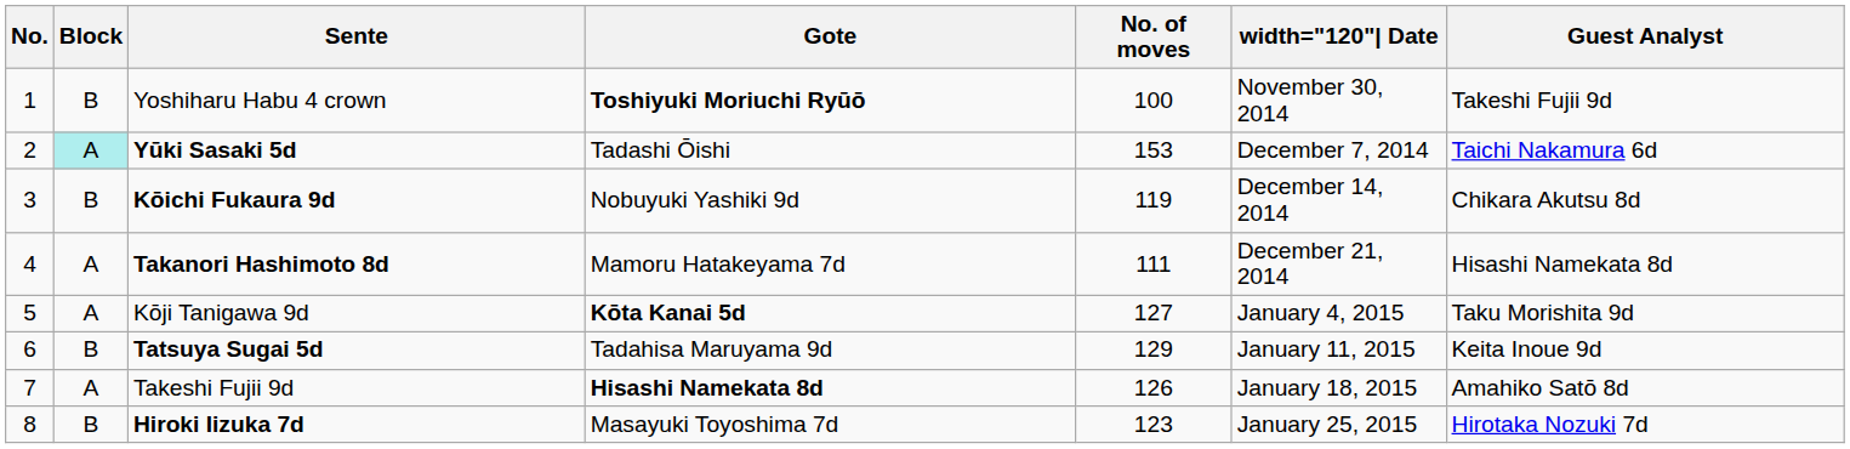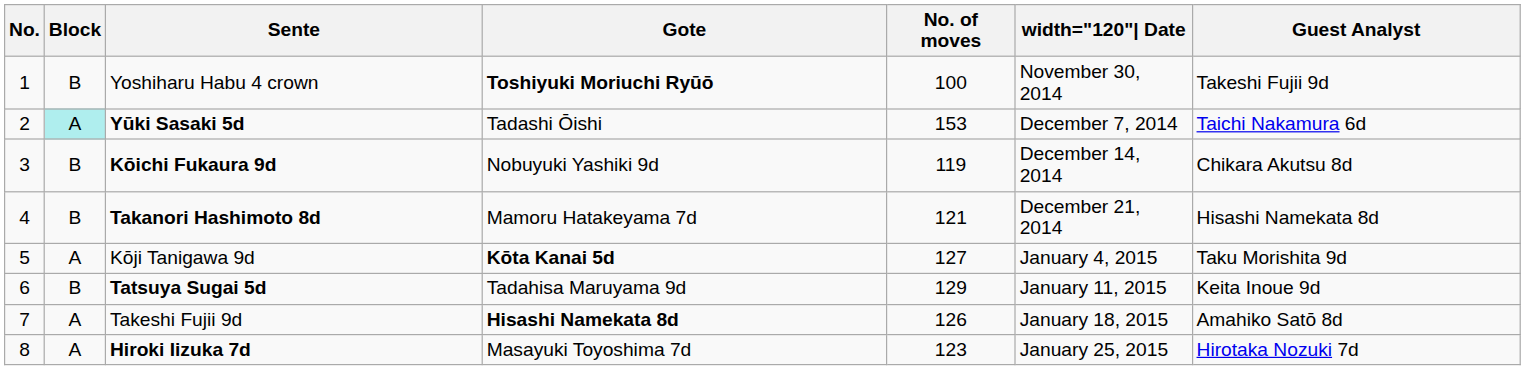Takanori Hashimoto 8d | Block: A -> B
Takanori Hashimoto 8d | No. of moves: 111 -> 121
Hiroki Iizuka 7d | Block: B -> A
